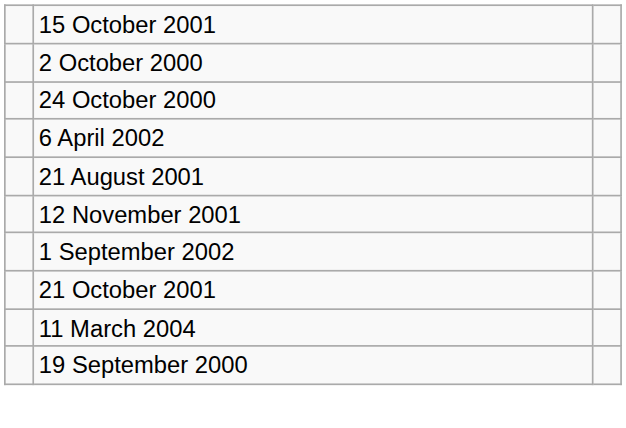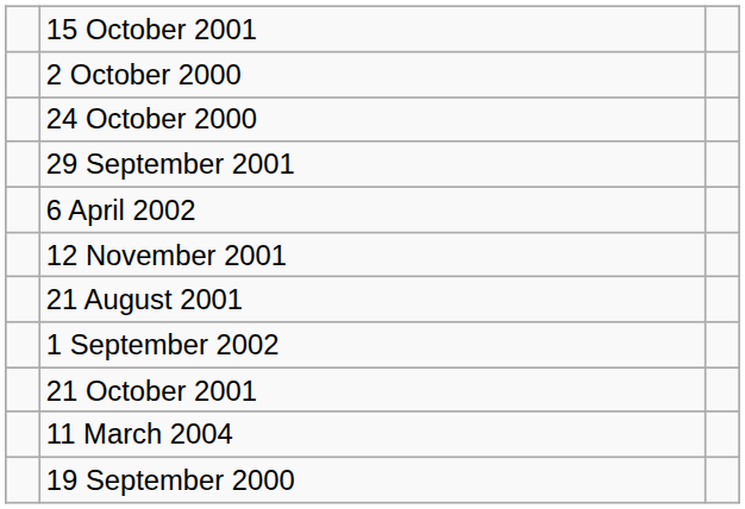+ row: 29 September 2001
rows swapped: 21 August 2001 <-> 12 November 2001
